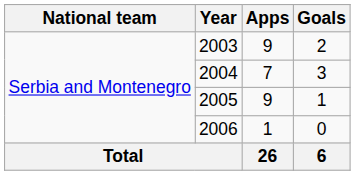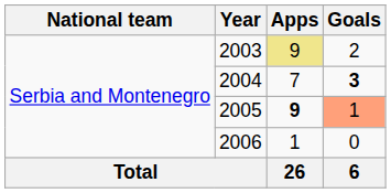2003 | Apps: no background -> khaki background
2004 | Goals: normal -> bold
2005 | Apps: normal -> bold
2005 | Goals: no background -> lightsalmon background
